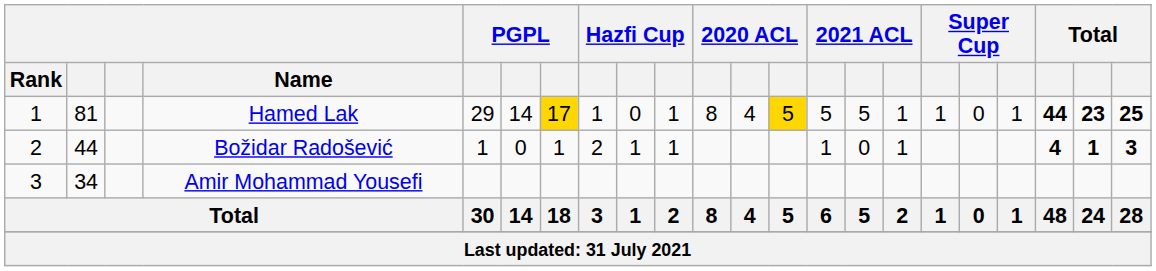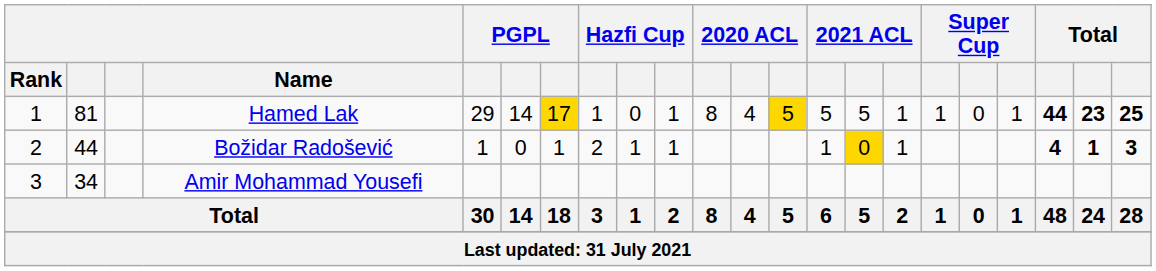Božidar Radošević | column 15: no background -> gold background
